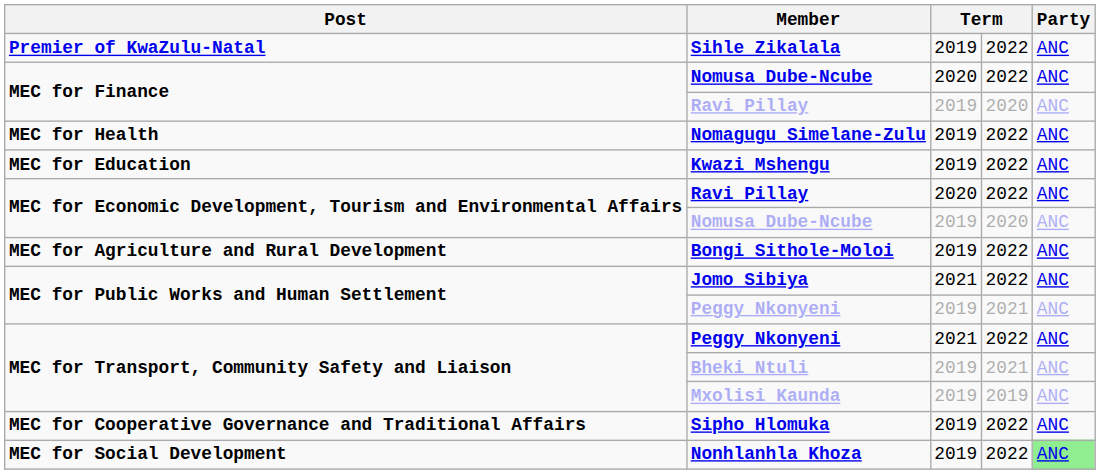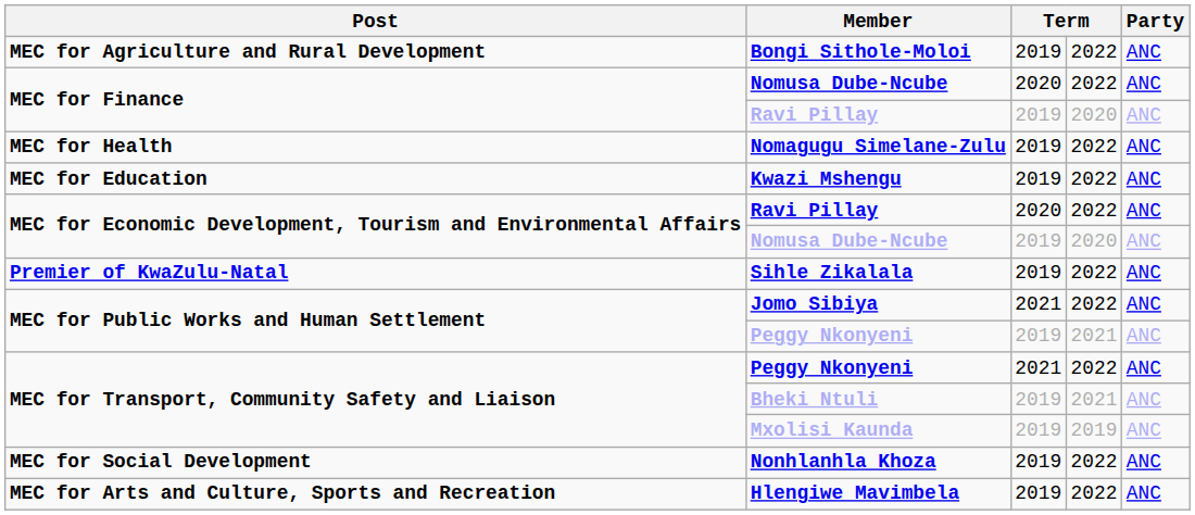rows swapped: Sihle Zikalala <-> Bongi Sithole-Moloi
- row: MEC for Cooperative Governance and Traditional Affairs | Sipho Hlomuka | 2019 | 2022 | ANC
Nonhlanhla Khoza | Party: lightgreen background -> no background
+ row: MEC for Arts and Culture, Sports and Recreation | Hlengiwe Mavimbela | 2019 | 2022 | ANC
